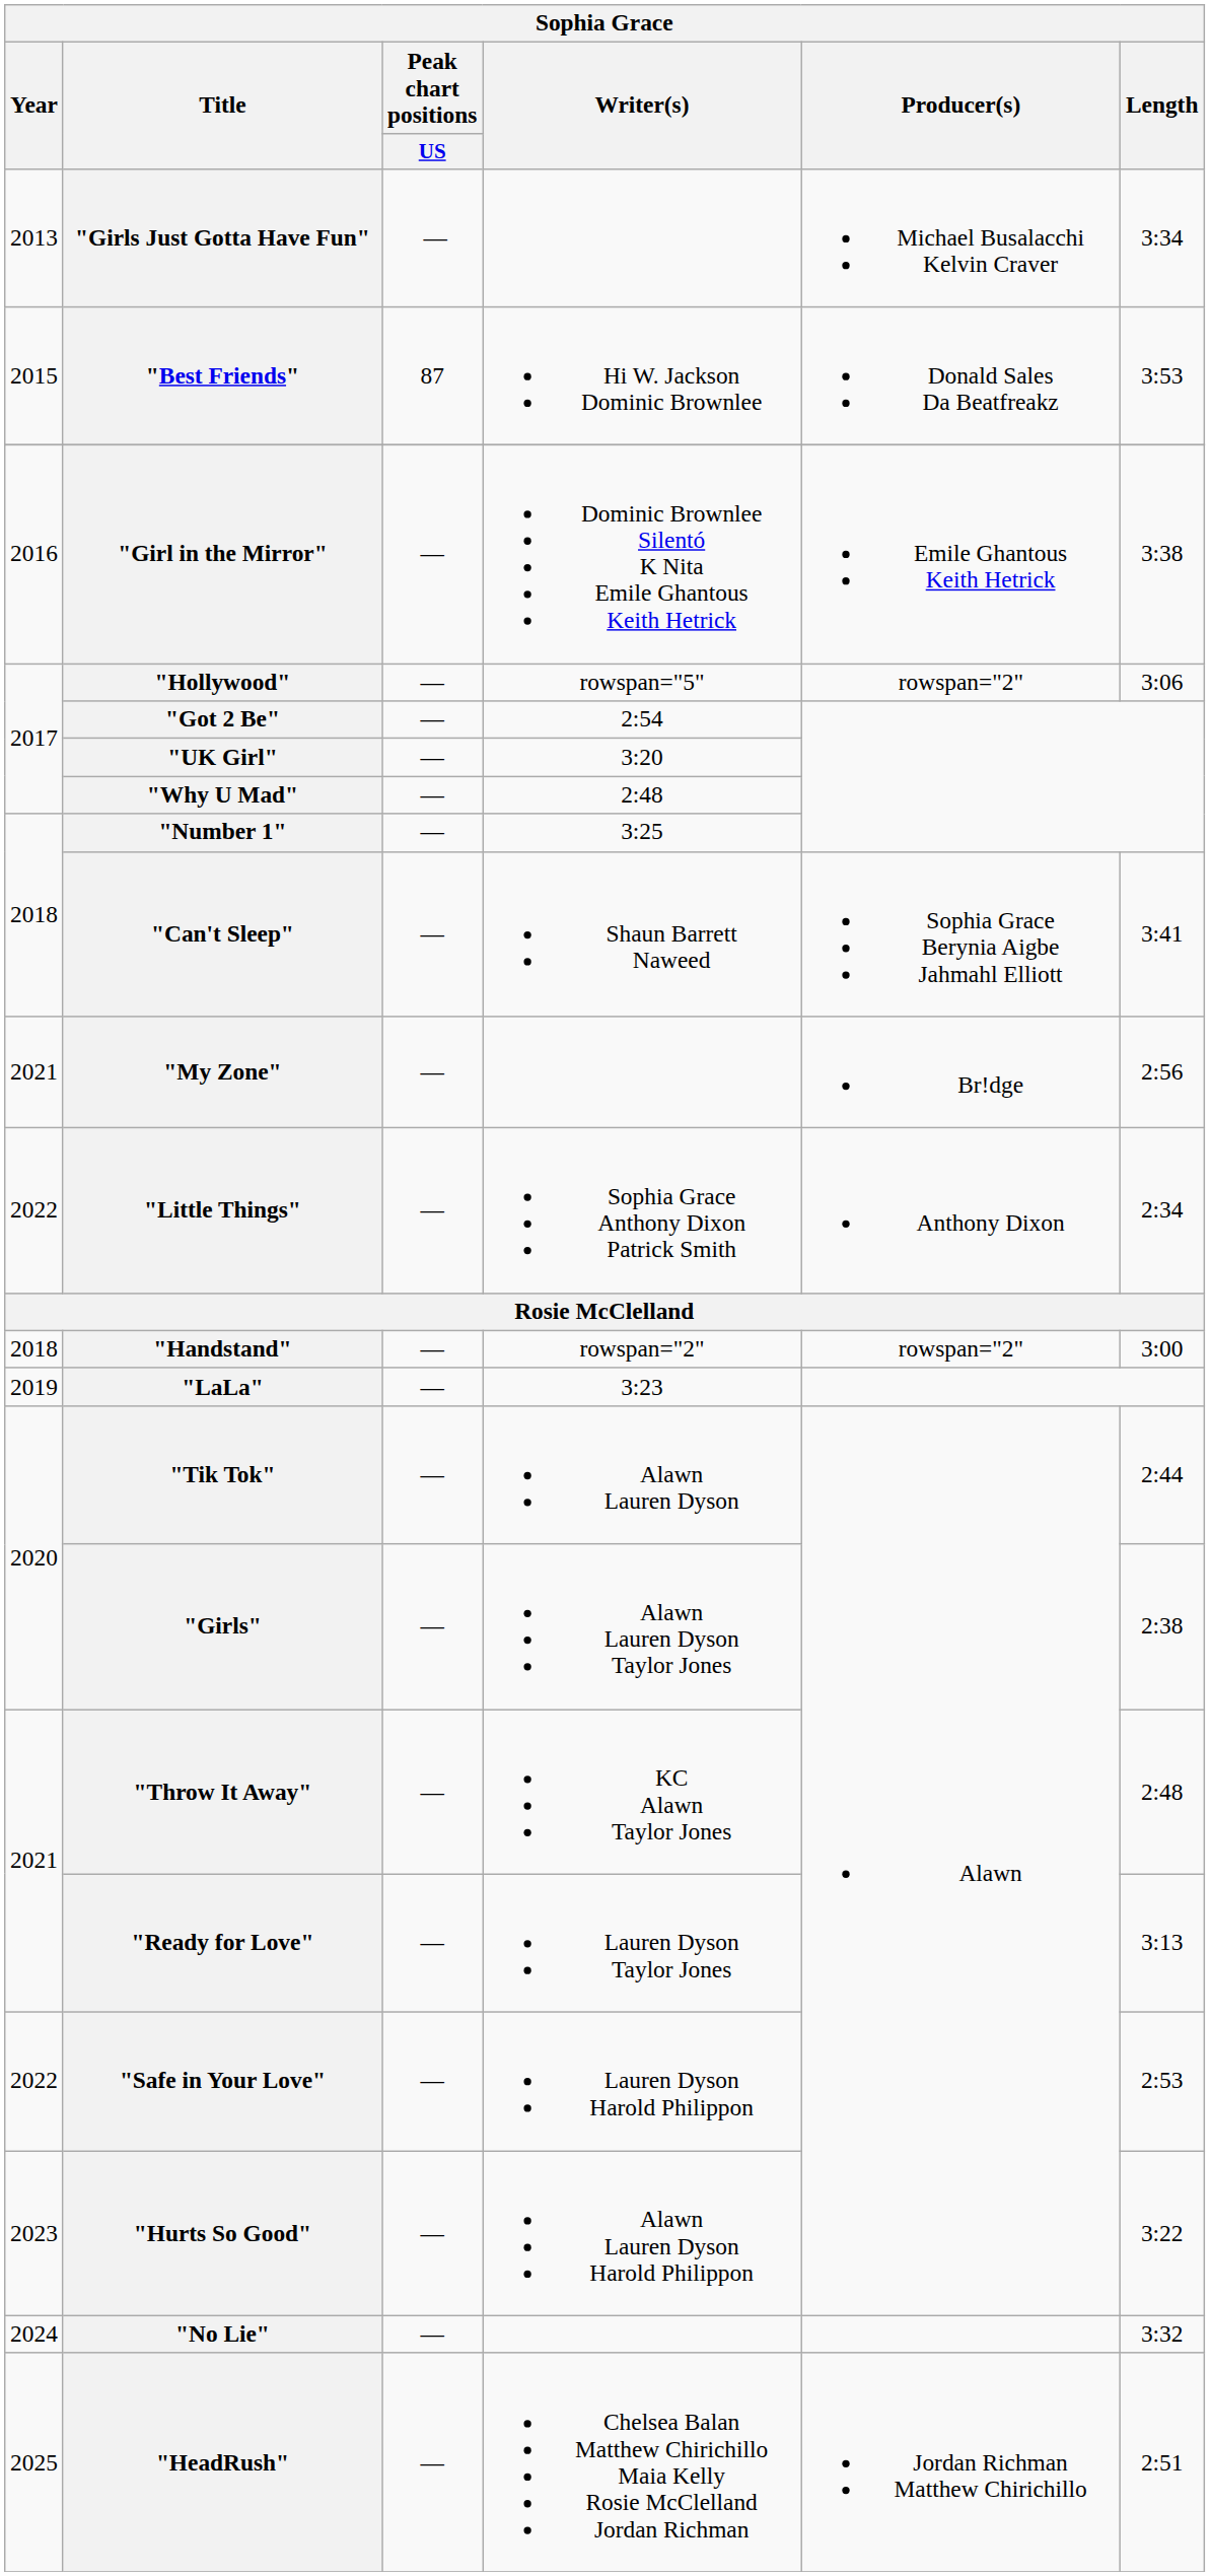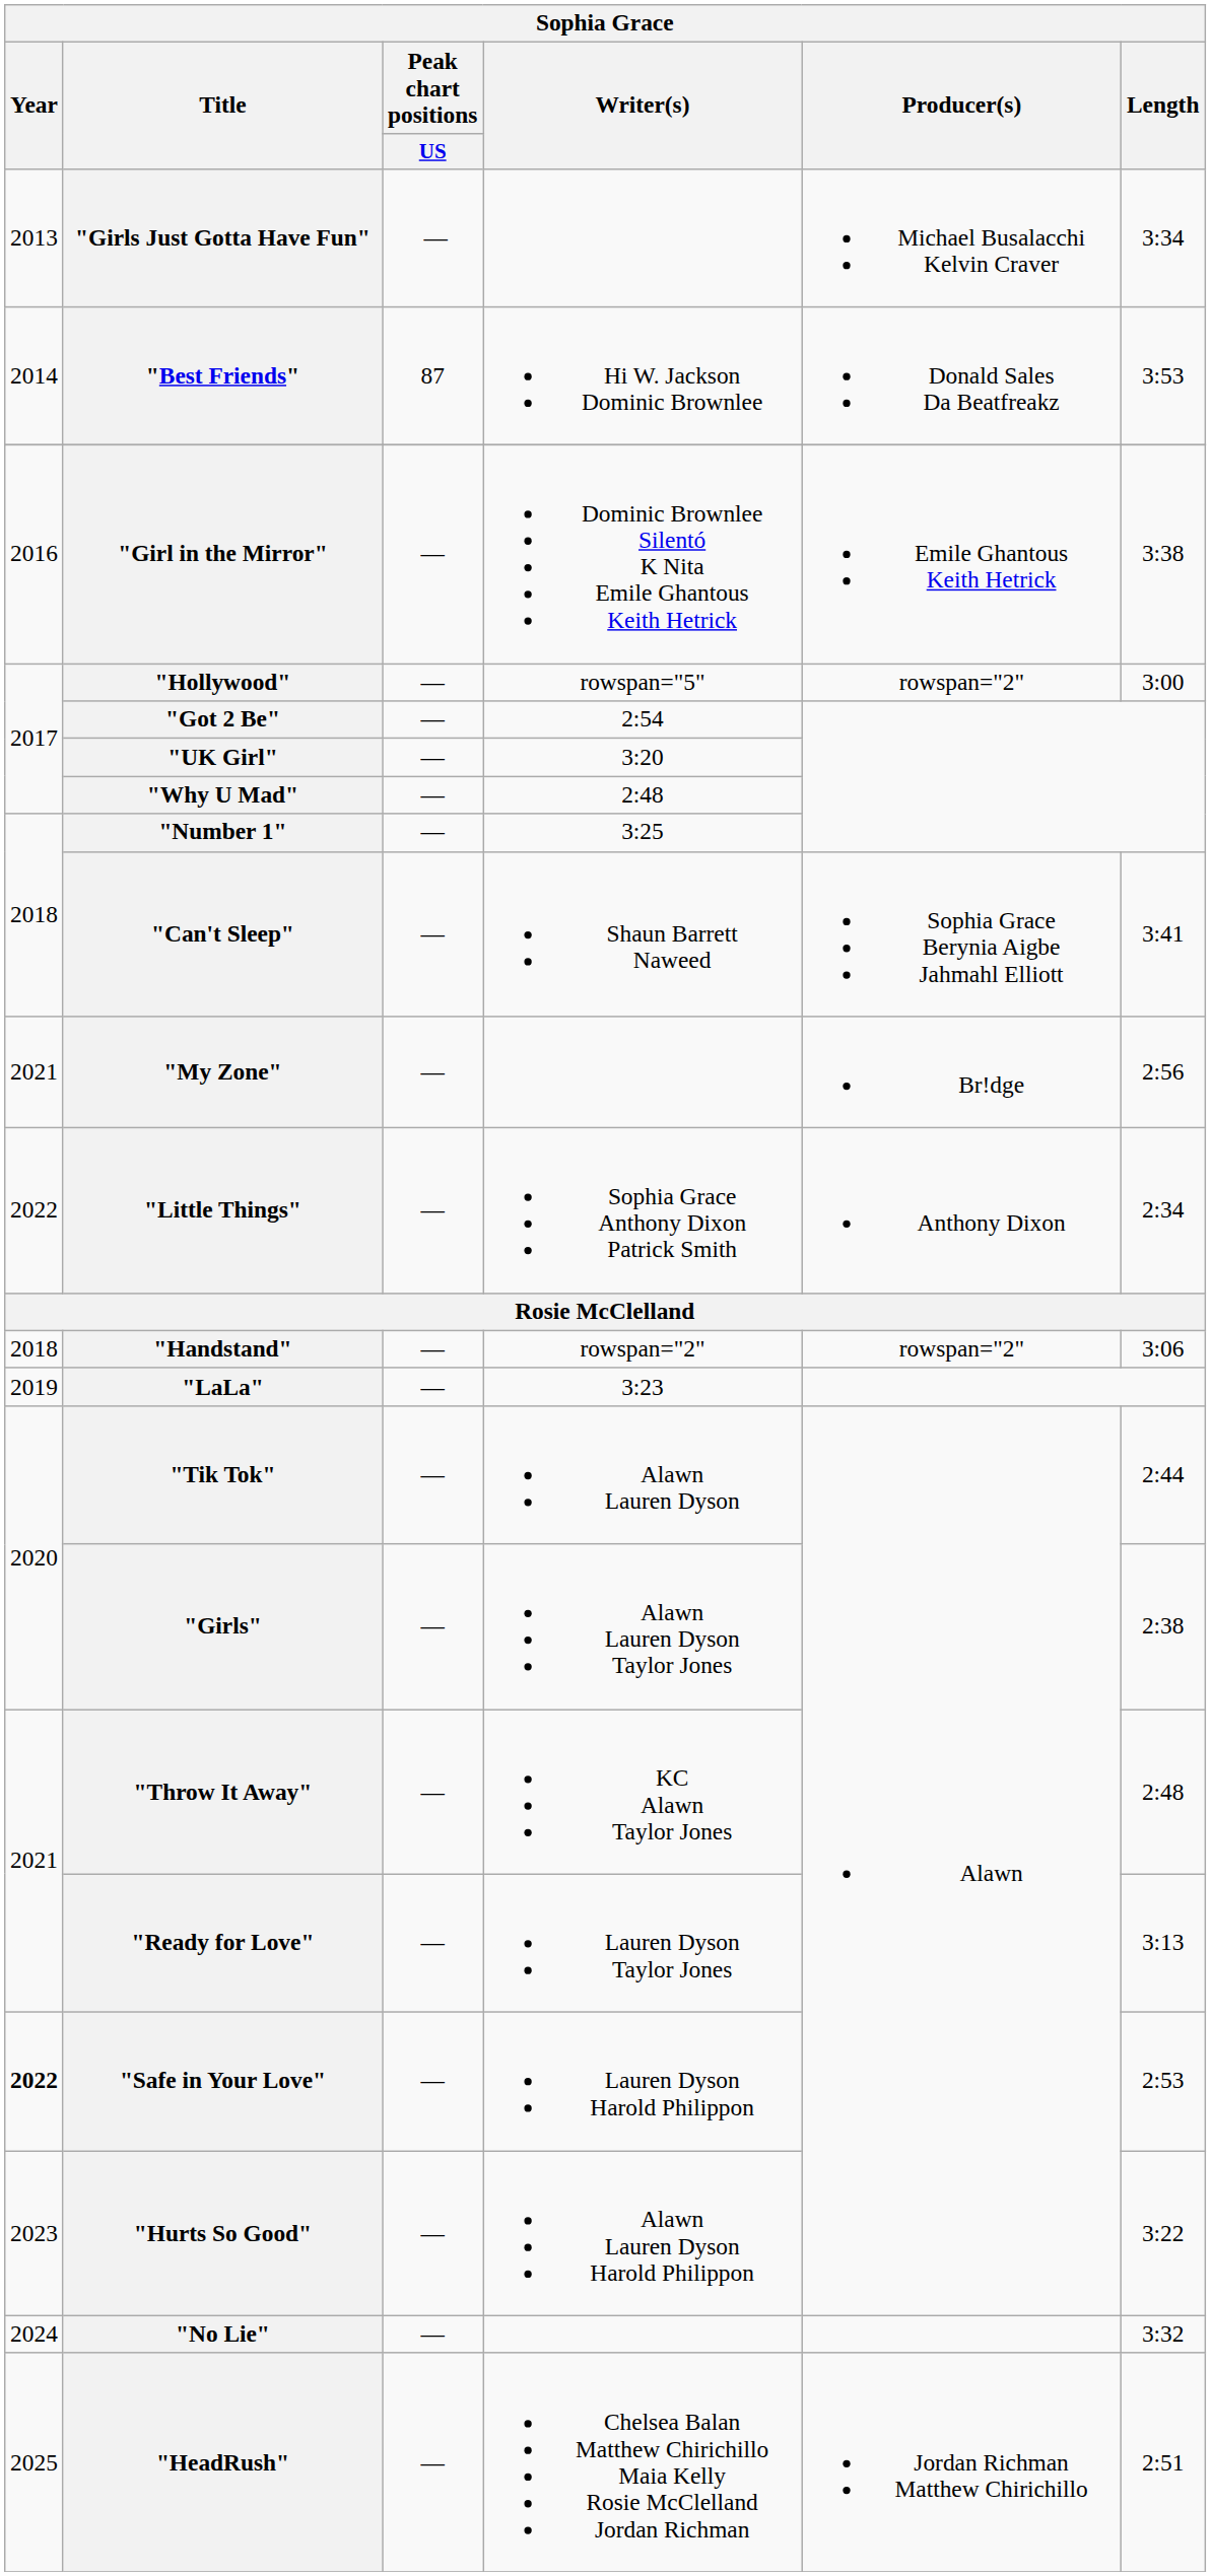"Best Friends" | Year: 2015 -> 2014
"Hollywood" | Length: 3:06 -> 3:00
"Handstand" | Length: 3:00 -> 3:06
"Safe in Your Love" | Year: normal -> bold
